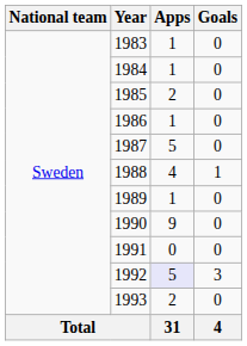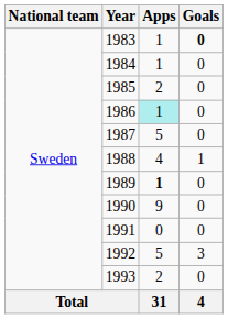1983 | Goals: normal -> bold
1986 | Apps: no background -> paleturquoise background
1989 | Apps: normal -> bold
1992 | Apps: lavender background -> no background
